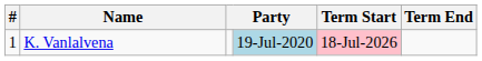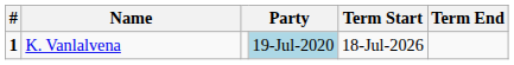K. Vanlalvena | #: normal -> bold
K. Vanlalvena | Term Start: pink background -> no background
